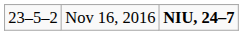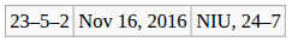Nov 16, 2016 | column 3: bold -> normal
